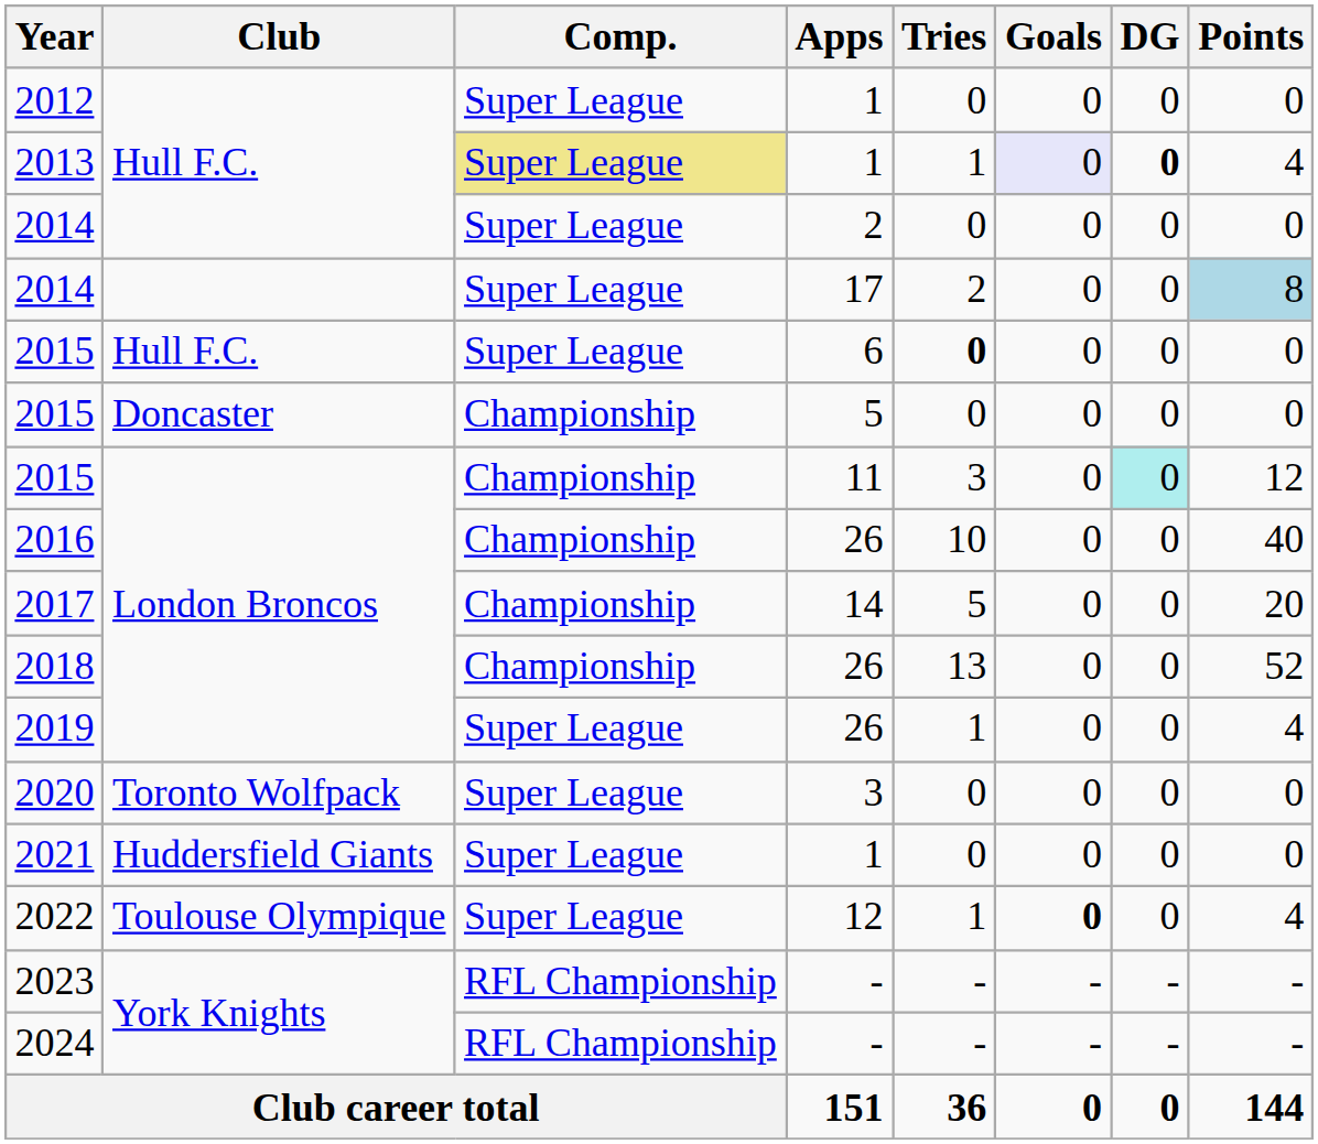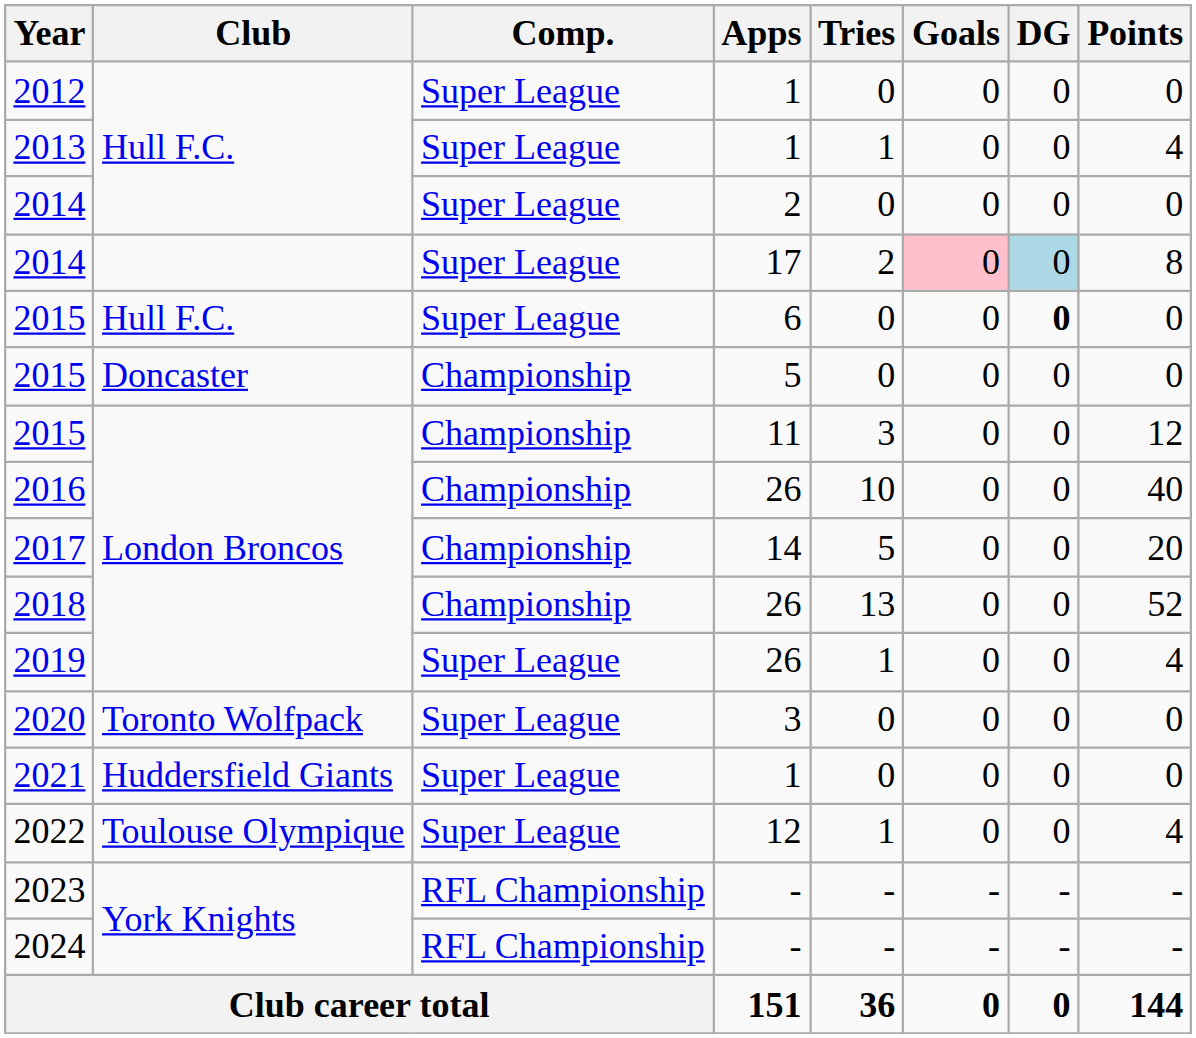2013 | Comp.: khaki background -> no background
2013 | Goals: lavender background -> no background
2013 | DG: bold -> normal
2014 / 17 | Goals: no background -> pink background
2014 / 17 | DG: no background -> lightblue background
2014 / 17 | Points: lightblue background -> no background
2015 / 6 | Tries: bold -> normal
2015 / 6 | DG: normal -> bold
2015 / 11 | DG: paleturquoise background -> no background
2022 | Goals: bold -> normal
